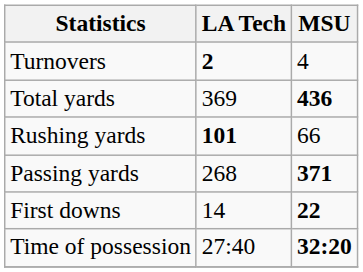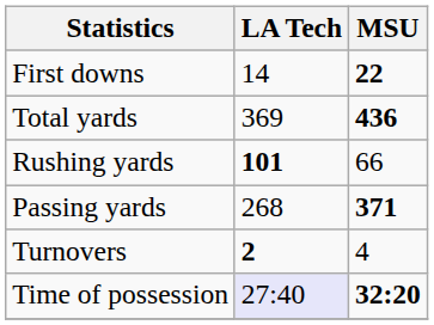rows swapped: First downs <-> Turnovers
Time of possession | LA Tech: no background -> lavender background
